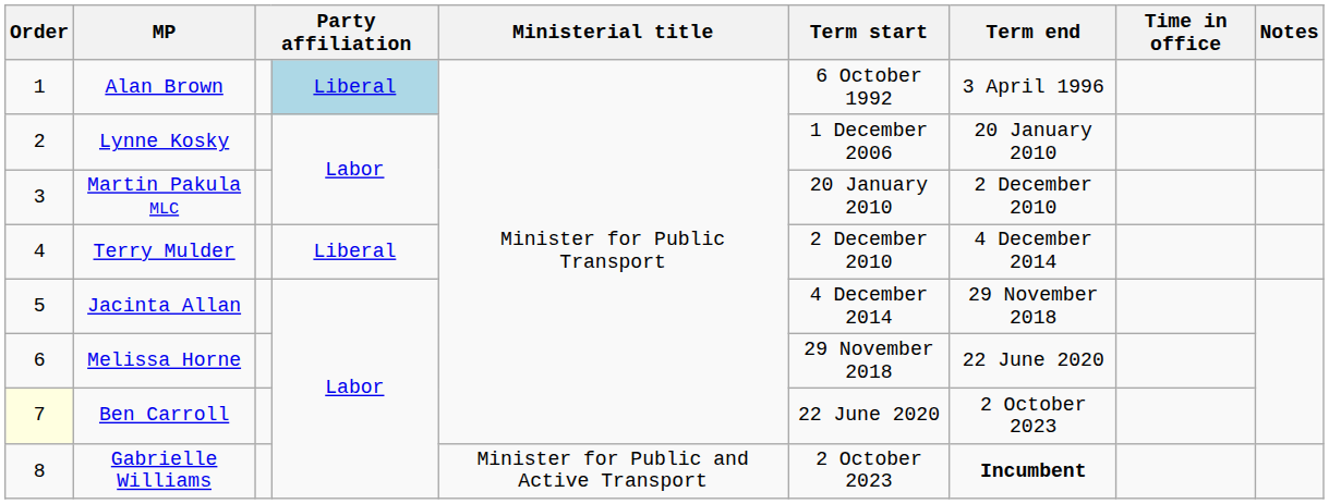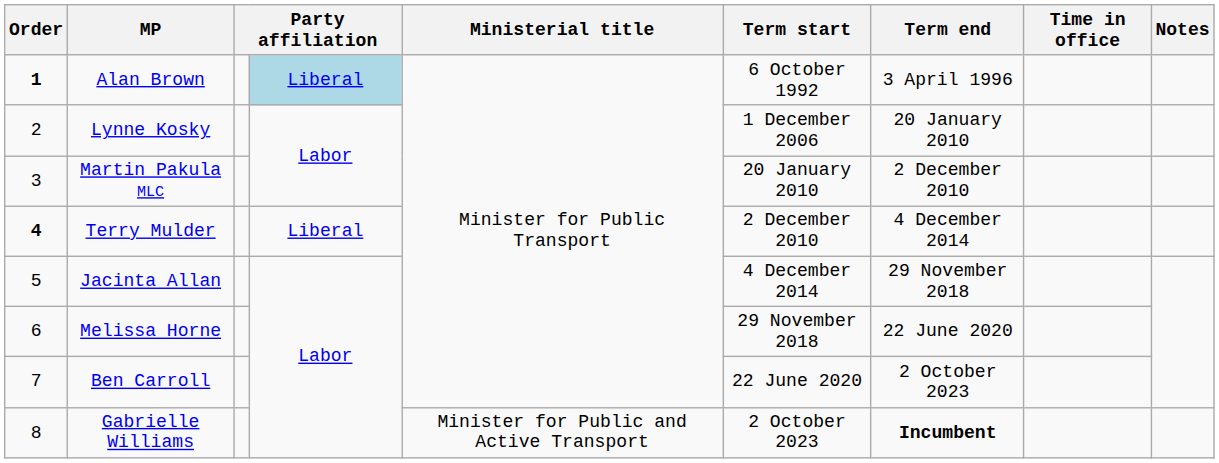Alan Brown | Order: normal -> bold
Terry Mulder | Order: normal -> bold
Ben Carroll | Order: lightyellow background -> no background
